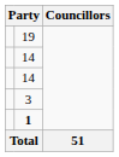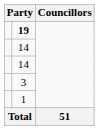19 | column 2: normal -> bold
1 | column 2: bold -> normal
